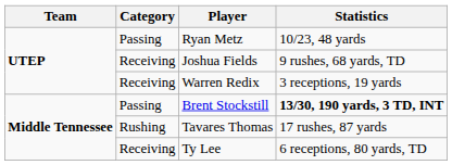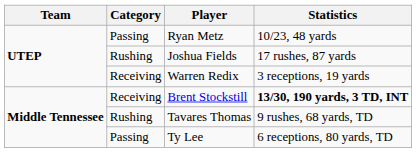Joshua Fields | Category: Receiving -> Rushing
Joshua Fields | Statistics: 9 rushes, 68 yards, TD -> 17 rushes, 87 yards
Brent Stockstill | Category: Passing -> Receiving
Tavares Thomas | Statistics: 17 rushes, 87 yards -> 9 rushes, 68 yards, TD
Ty Lee | Category: Receiving -> Passing
